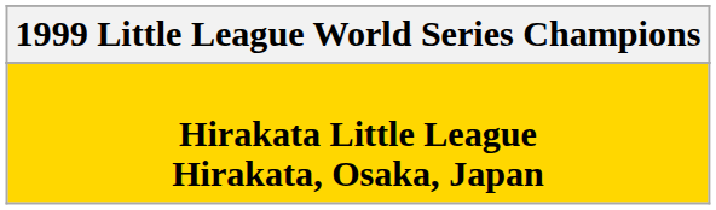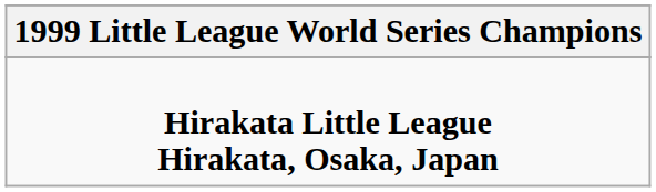row 2 | column 1: gold background -> no background
